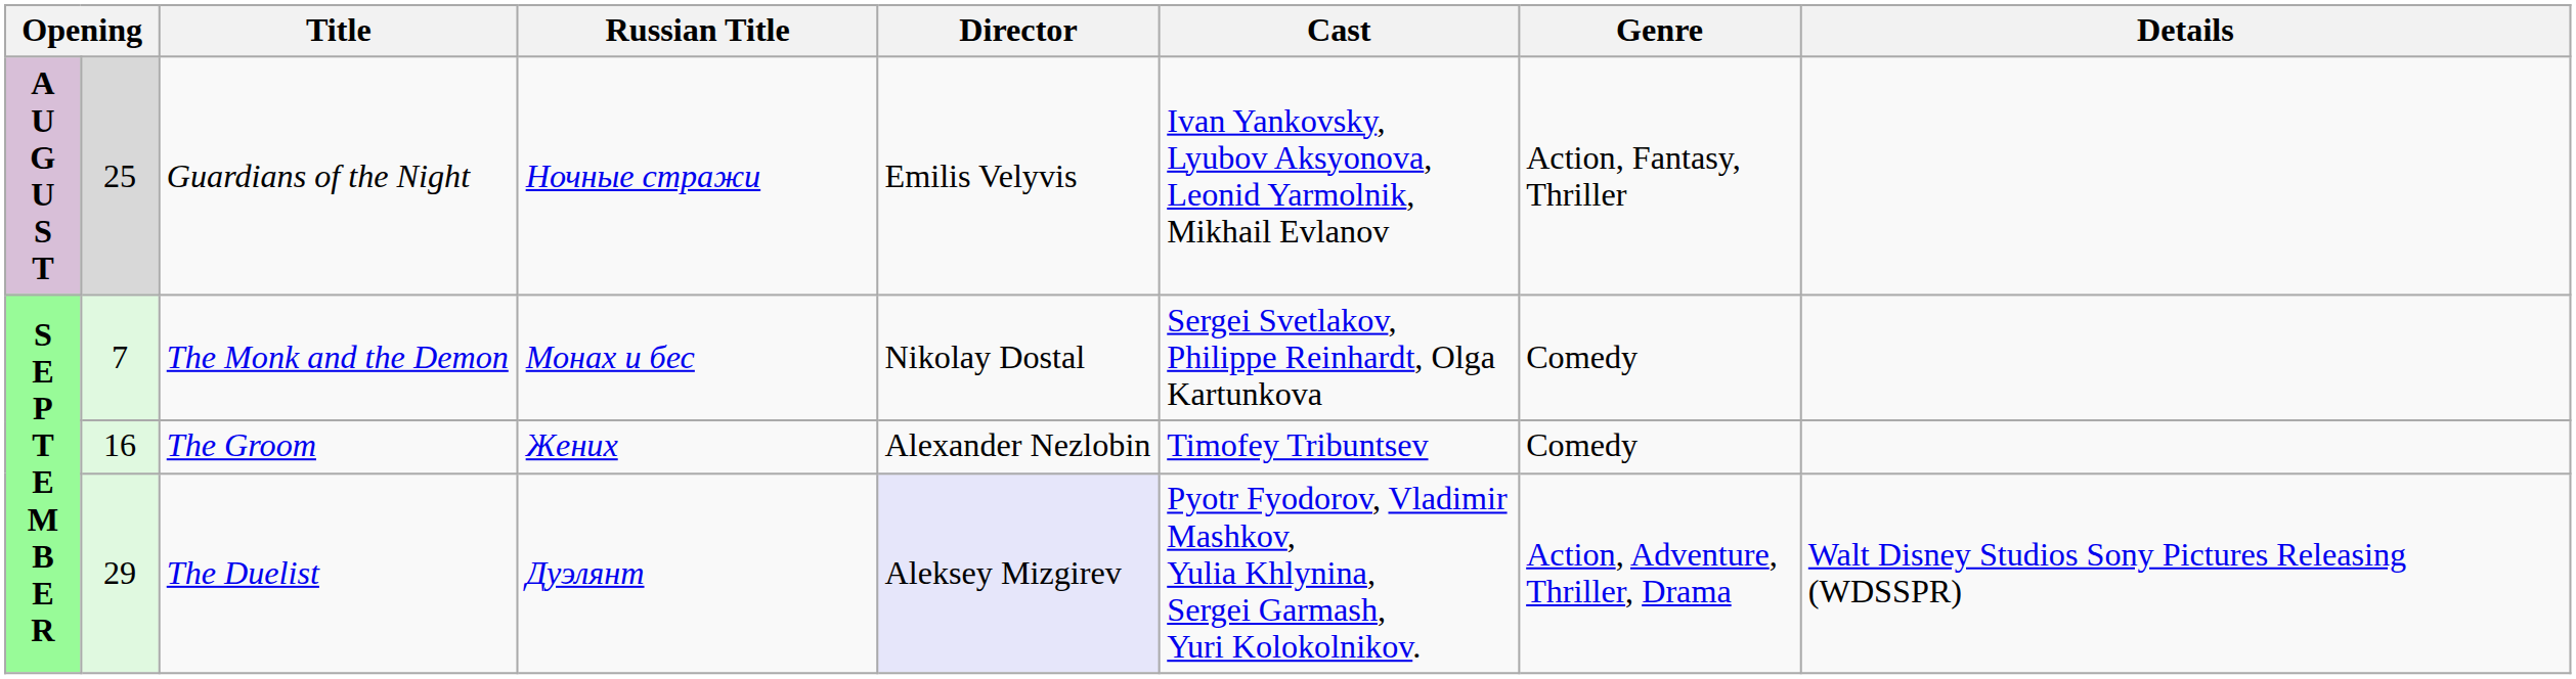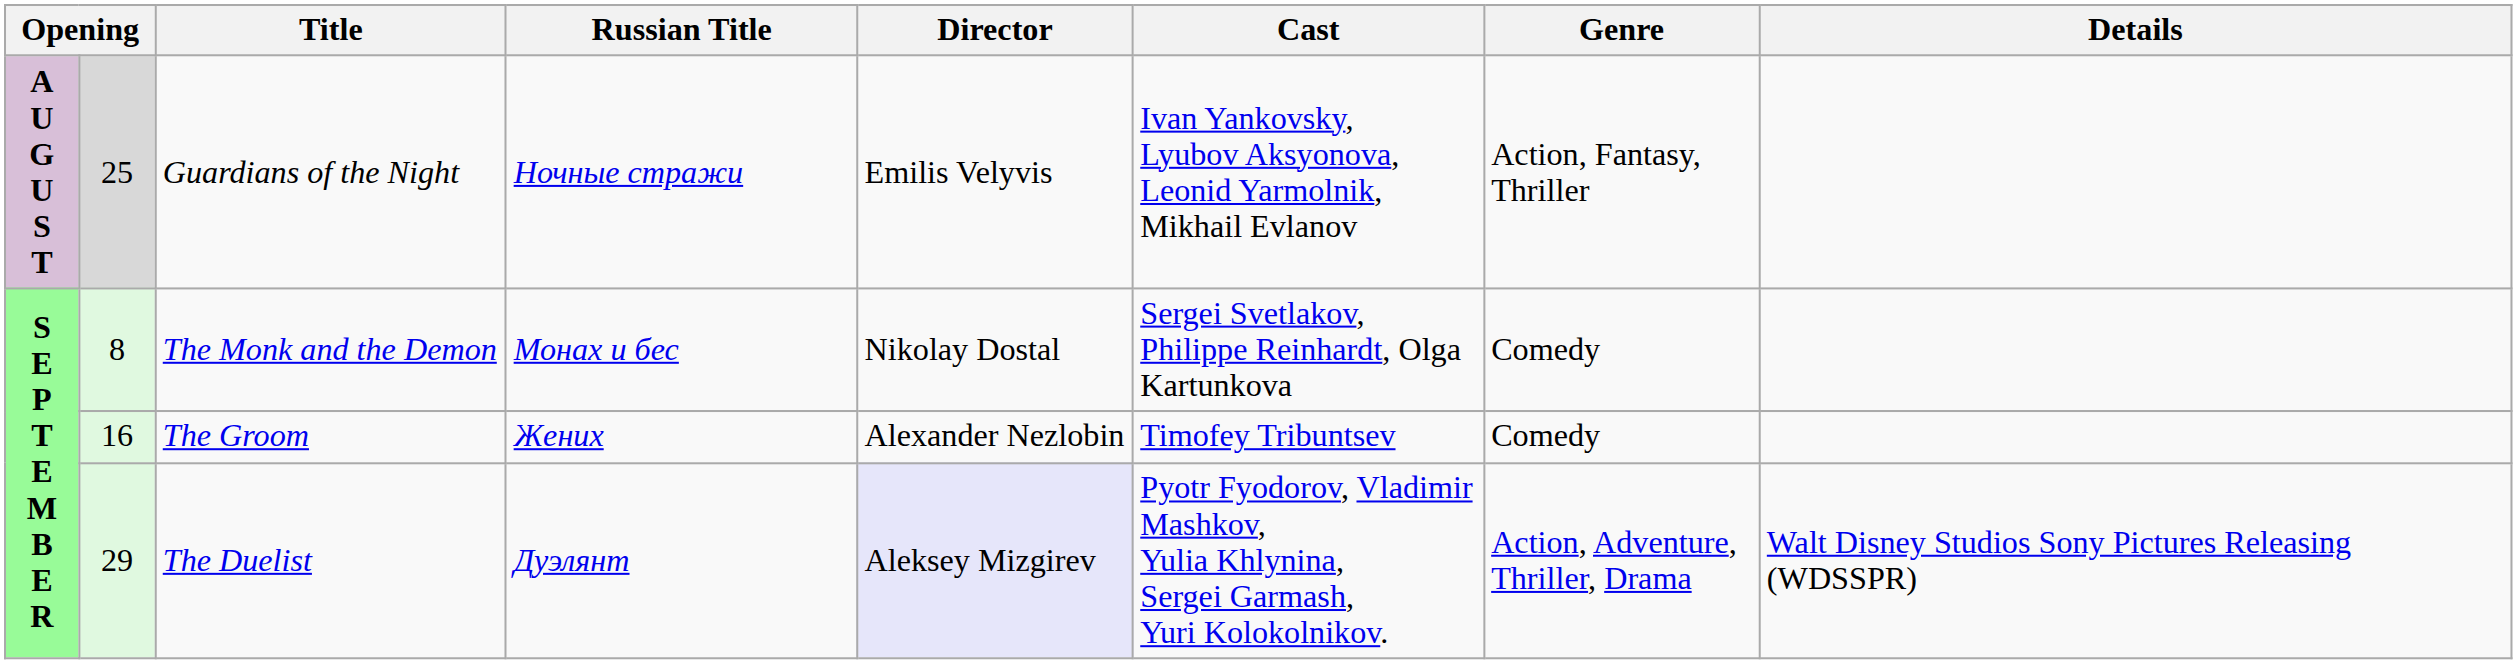The Monk and the Demon | column 2: 7 -> 8
